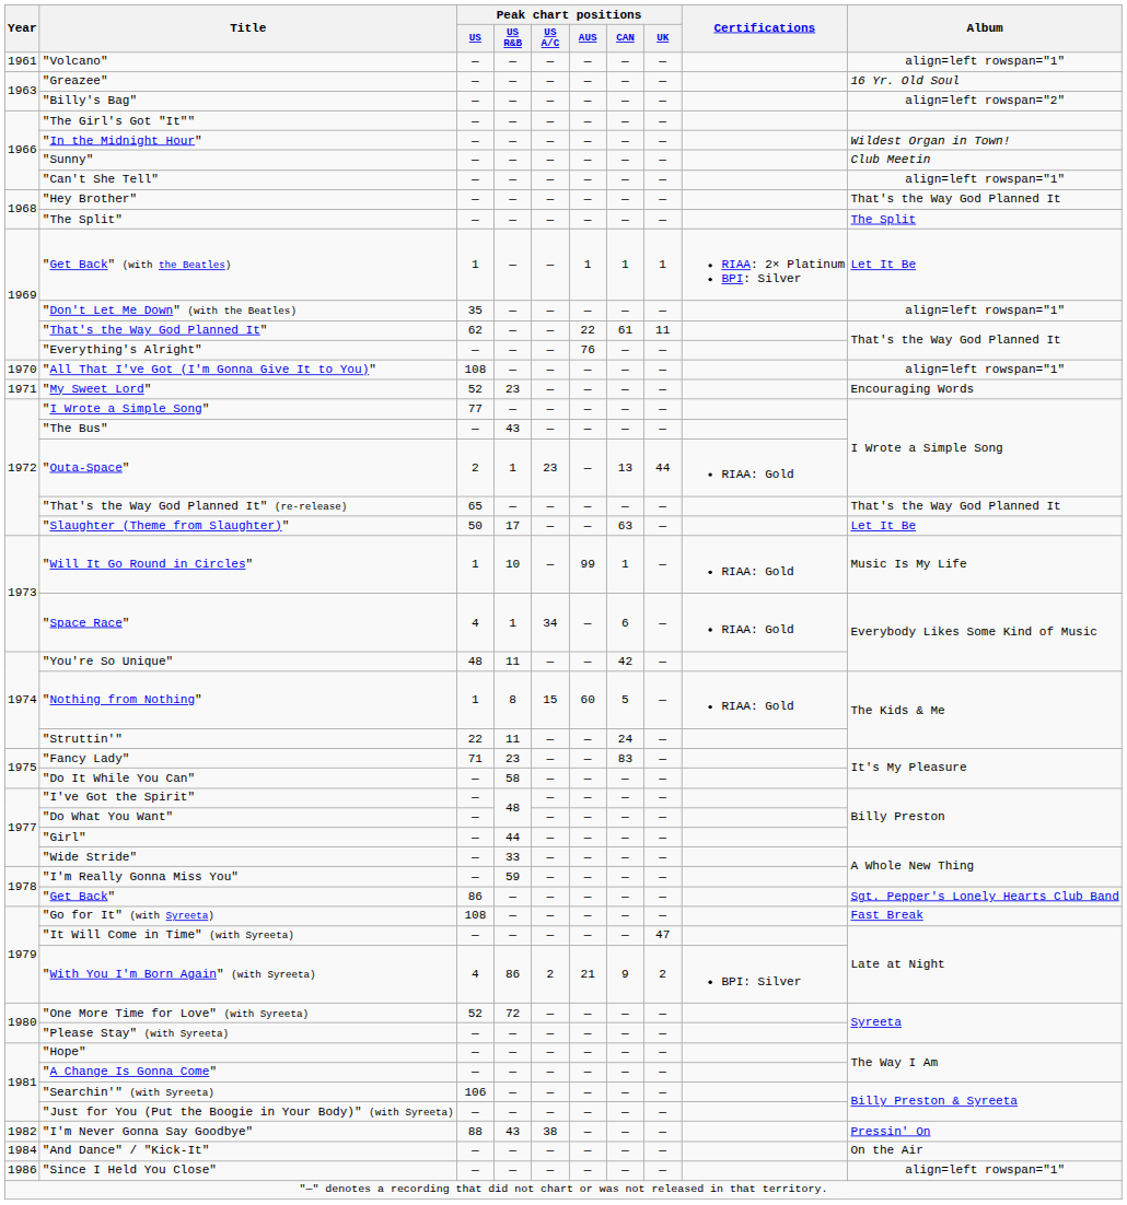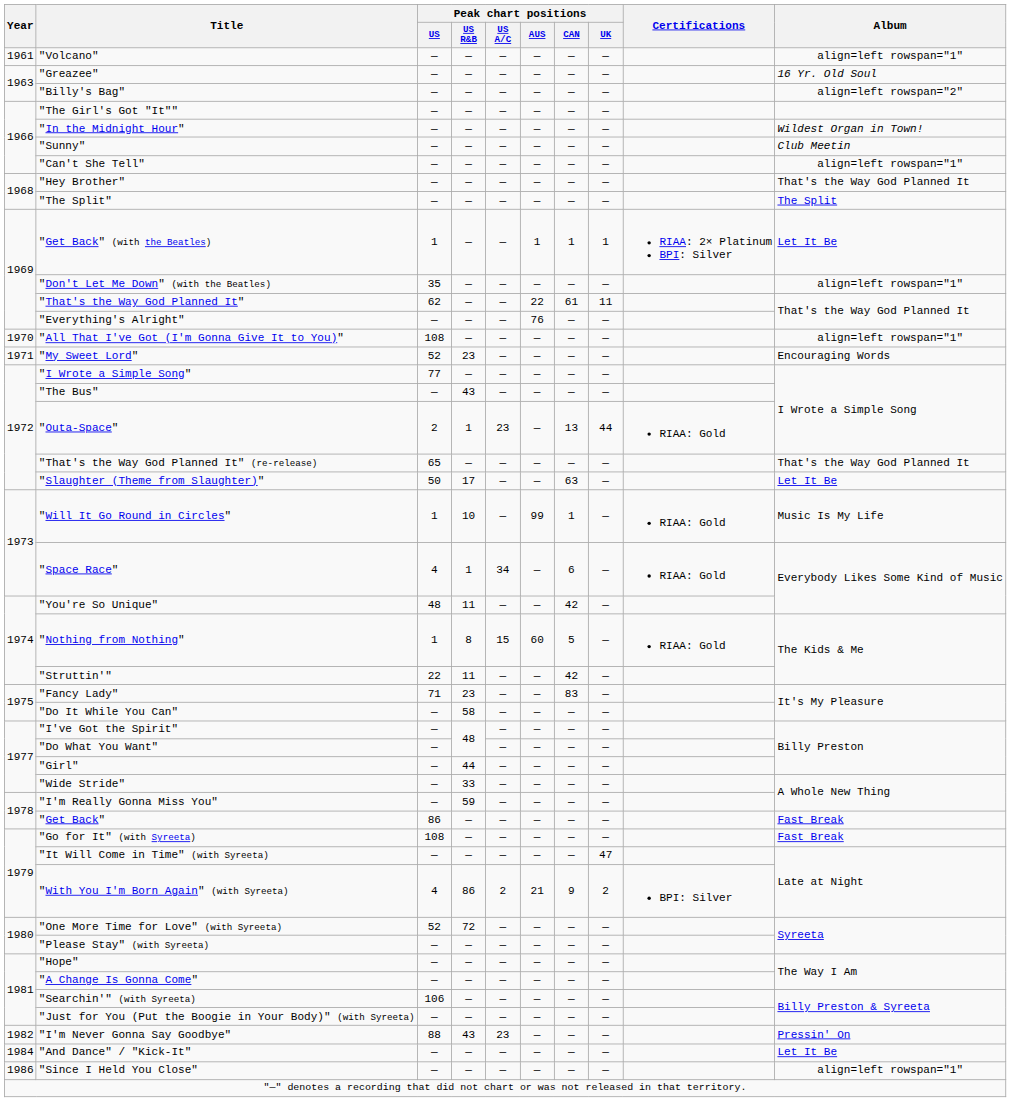"Struttin'" | Peak chart positions / CAN: 24 -> 42
"Get Back" | Album: Sgt. Pepper's Lonely Hearts Club Band -> Fast Break
"I'm Never Gonna Say Goodbye" | Peak chart positions / US A/C: 38 -> 23
"And Dance" / "Kick-It" | Album: On the Air -> Let It Be
